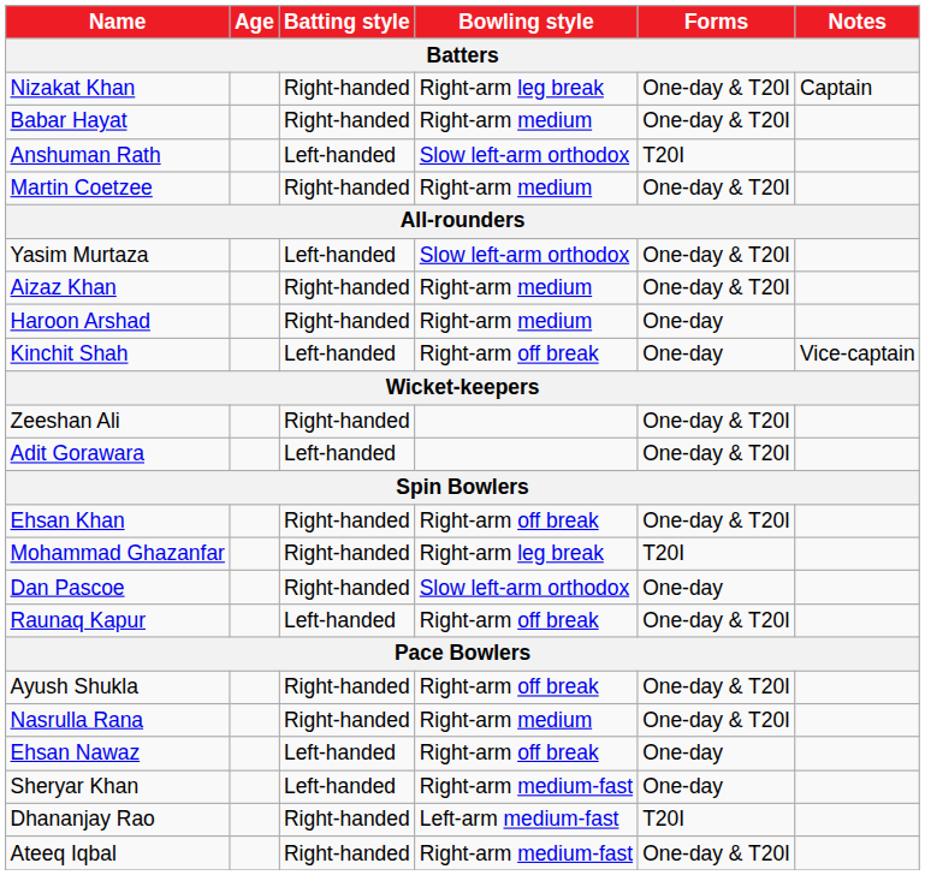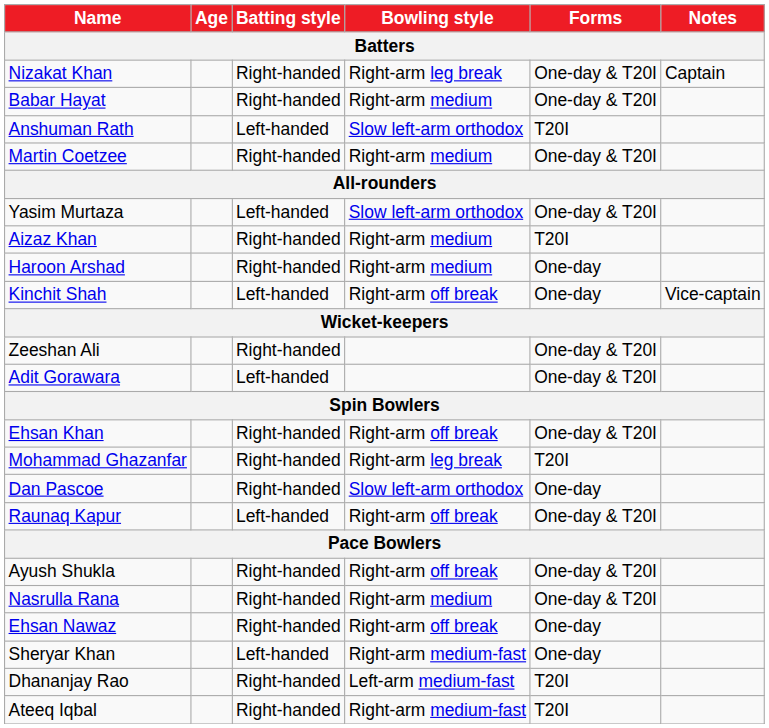Aizaz Khan | Forms: One-day & T20I -> T20I
Ehsan Nawaz | Batting style: Left-handed -> Right-handed
Ateeq Iqbal | Forms: One-day & T20I -> T20I
